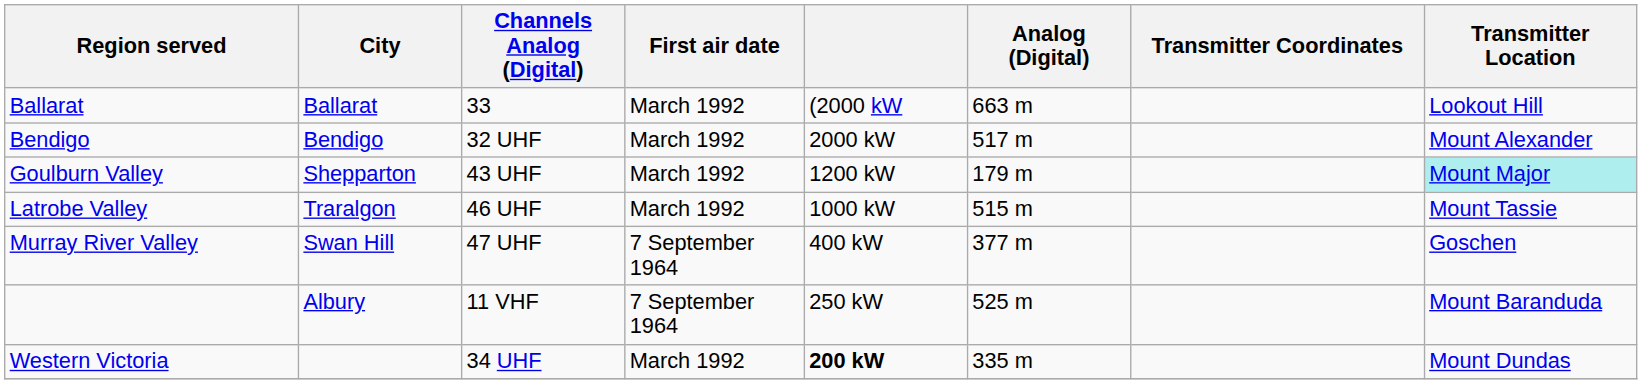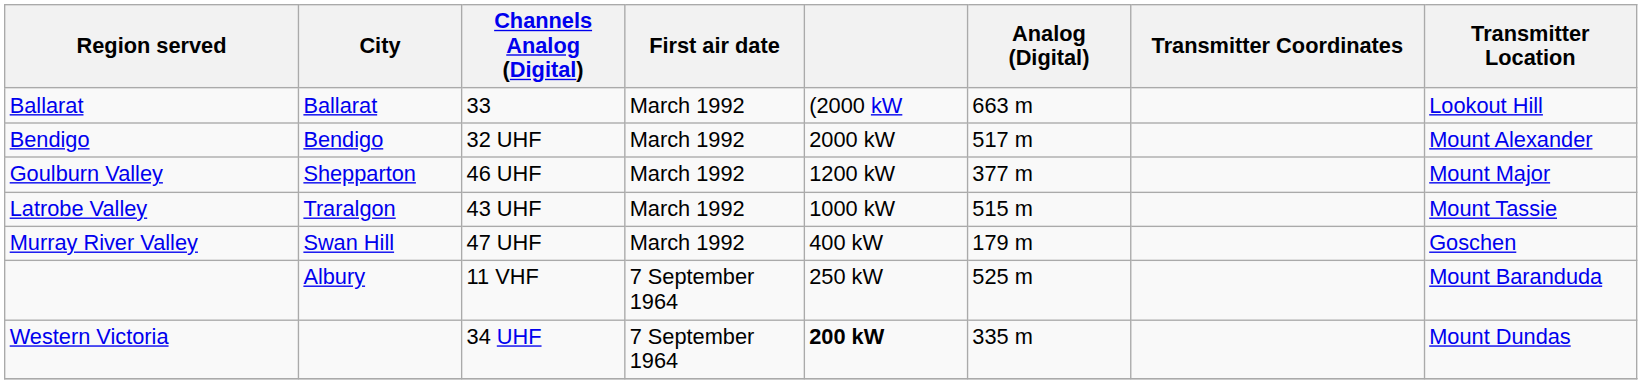Goulburn Valley | Channels Analog (Digital): 43 UHF -> 46 UHF
Goulburn Valley | Analog (Digital): 179 m -> 377 m
Goulburn Valley | Transmitter Location: paleturquoise background -> no background
Latrobe Valley | Channels Analog (Digital): 46 UHF -> 43 UHF
Murray River Valley | First air date: 7 September 1964 -> March 1992
Murray River Valley | Analog (Digital): 377 m -> 179 m
Western Victoria | First air date: March 1992 -> 7 September 1964
